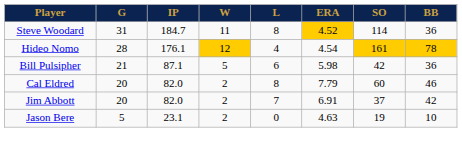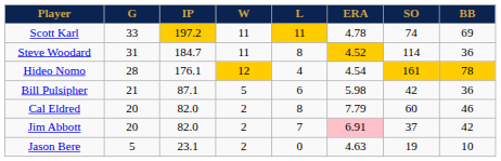+ row: Scott Karl | 33 | 197.2 | 11 | 11 | 4.78 | 74 | 69
Jim Abbott | ERA: no background -> pink background
